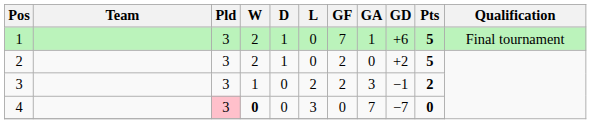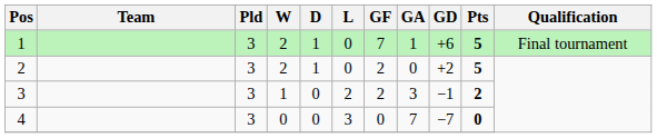4 | Pld: pink background -> no background
4 | W: bold -> normal
